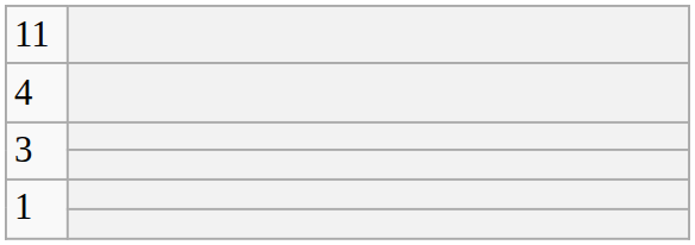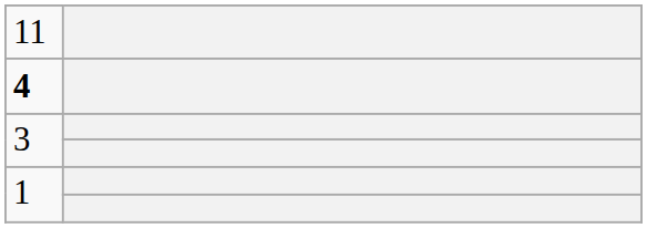row 2 | column 1: normal -> bold
